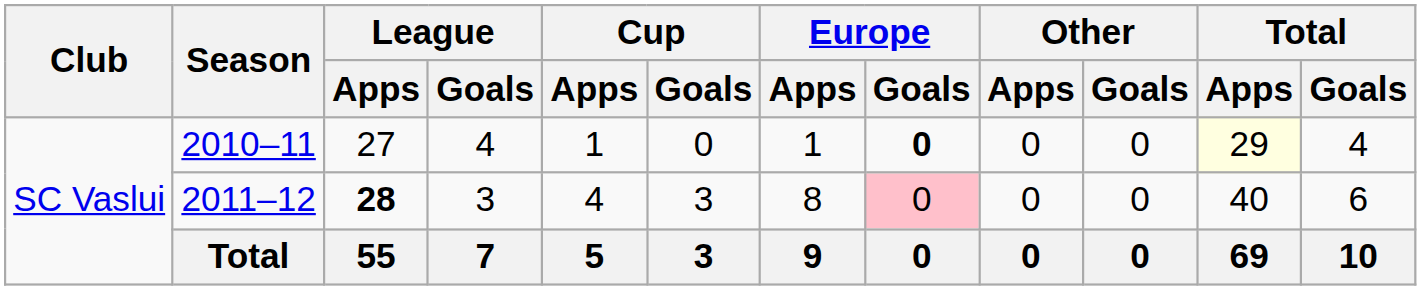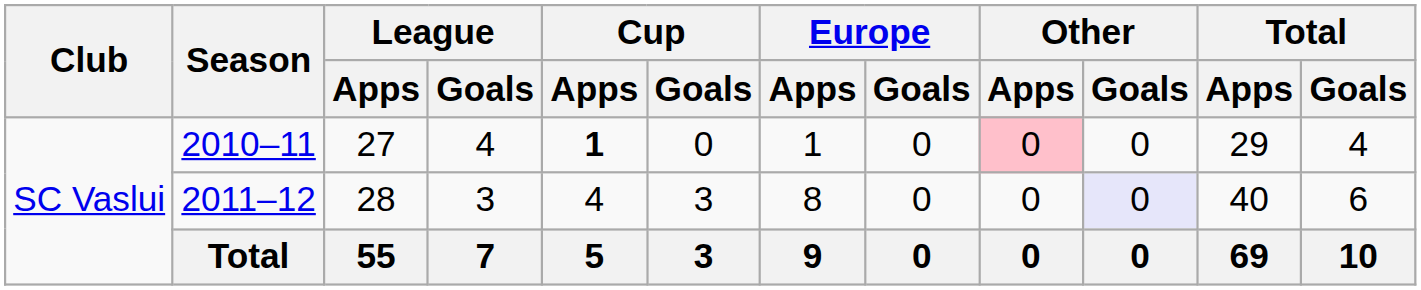2010–11 | Cup / Apps: normal -> bold
2010–11 | Europe / Goals: bold -> normal
2010–11 | Other / Apps: no background -> pink background
2010–11 | Total / Apps: lightyellow background -> no background
2011–12 | League / Apps: bold -> normal
2011–12 | Europe / Goals: pink background -> no background
2011–12 | Other / Goals: no background -> lavender background
